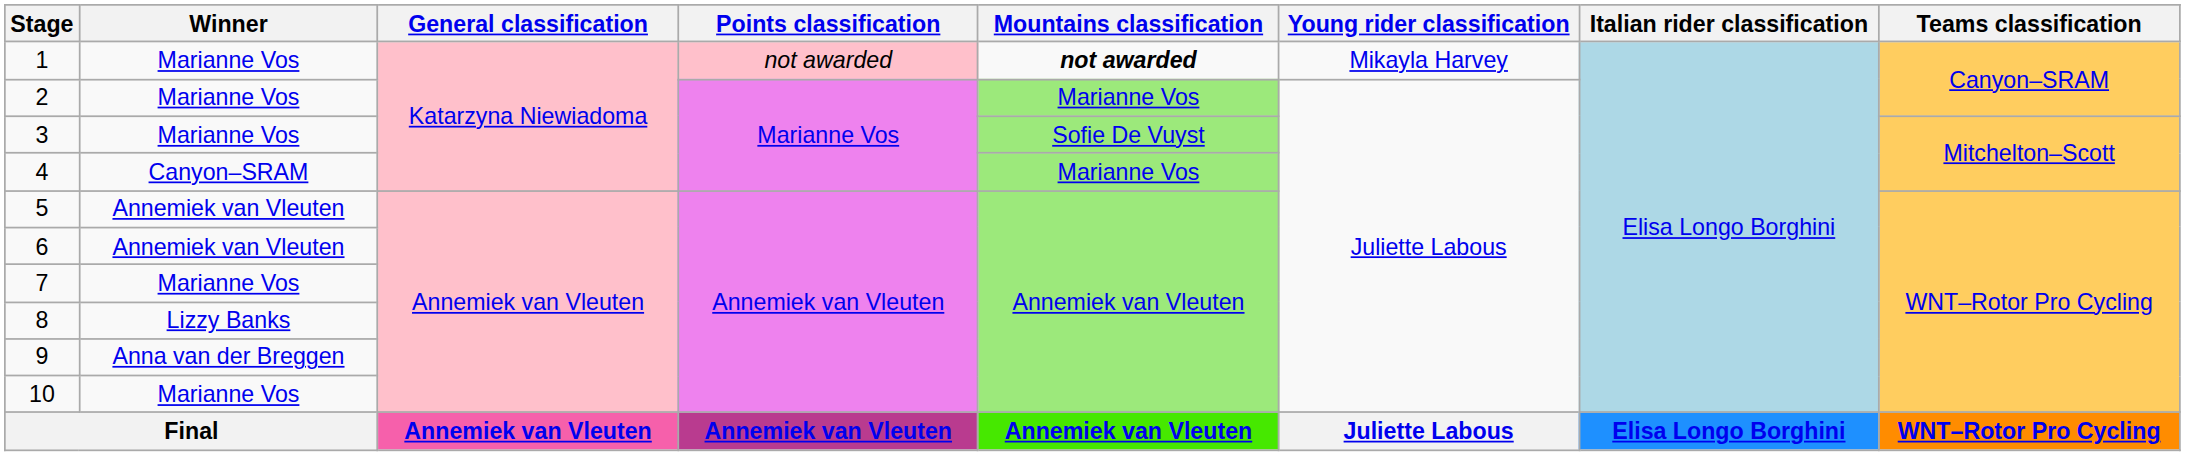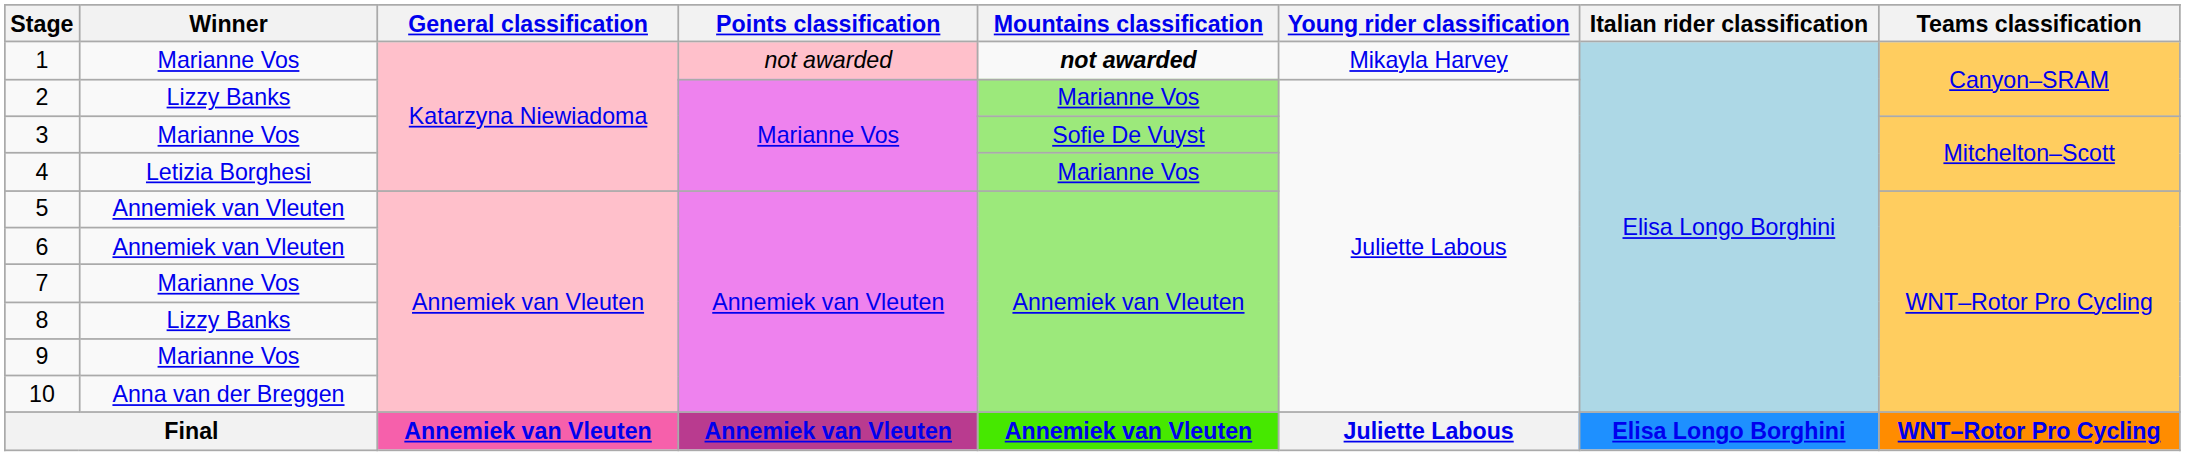2 | Winner: Marianne Vos -> Lizzy Banks
4 | Winner: Canyon–SRAM -> Letizia Borghesi
9 | Winner: Anna van der Breggen -> Marianne Vos
10 | Winner: Marianne Vos -> Anna van der Breggen
